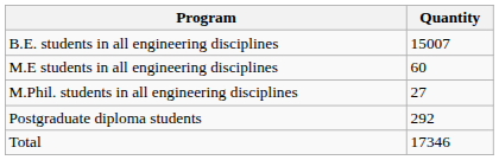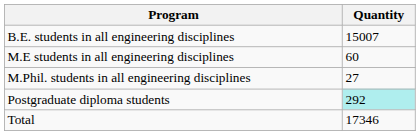Postgraduate diploma students | Quantity: no background -> paleturquoise background
